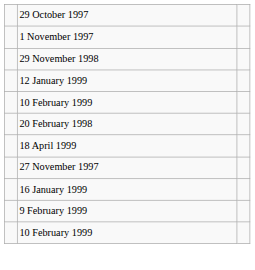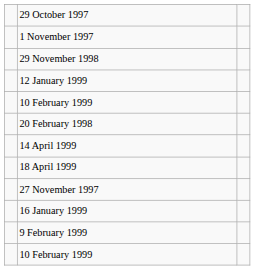+ row: 14 April 1999
